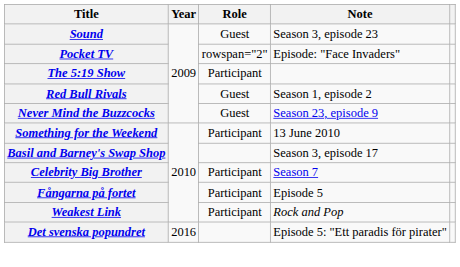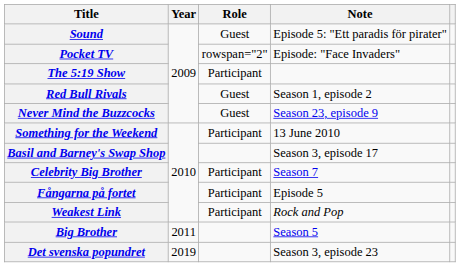Sound | Note: Season 3, episode 23 -> Episode 5: "Ett paradis för pirater"
+ row: Big Brother | 2011 | Season 5
Det svenska popundret | Year: 2016 -> 2019
Det svenska popundret | Note: Episode 5: "Ett paradis för pirater" -> Season 3, episode 23
